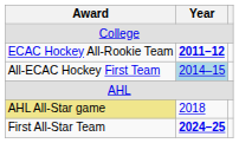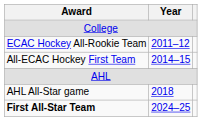ECAC Hockey All-Rookie Team | Year: bold -> normal
All-ECAC Hockey First Team | Year: lightblue background -> no background
AHL All-Star game | Award: khaki background -> no background
First All-Star Team | Award: normal -> bold
First All-Star Team | Year: bold -> normal
